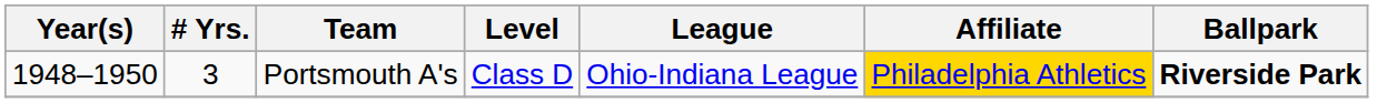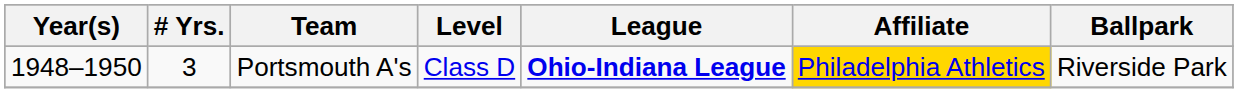Portsmouth A's | League: normal -> bold
Portsmouth A's | Ballpark: bold -> normal
